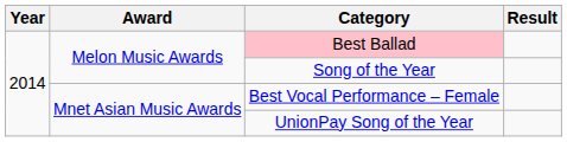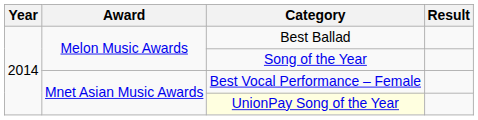Best Ballad | Category: pink background -> no background
UnionPay Song of the Year | Category: no background -> lightyellow background
